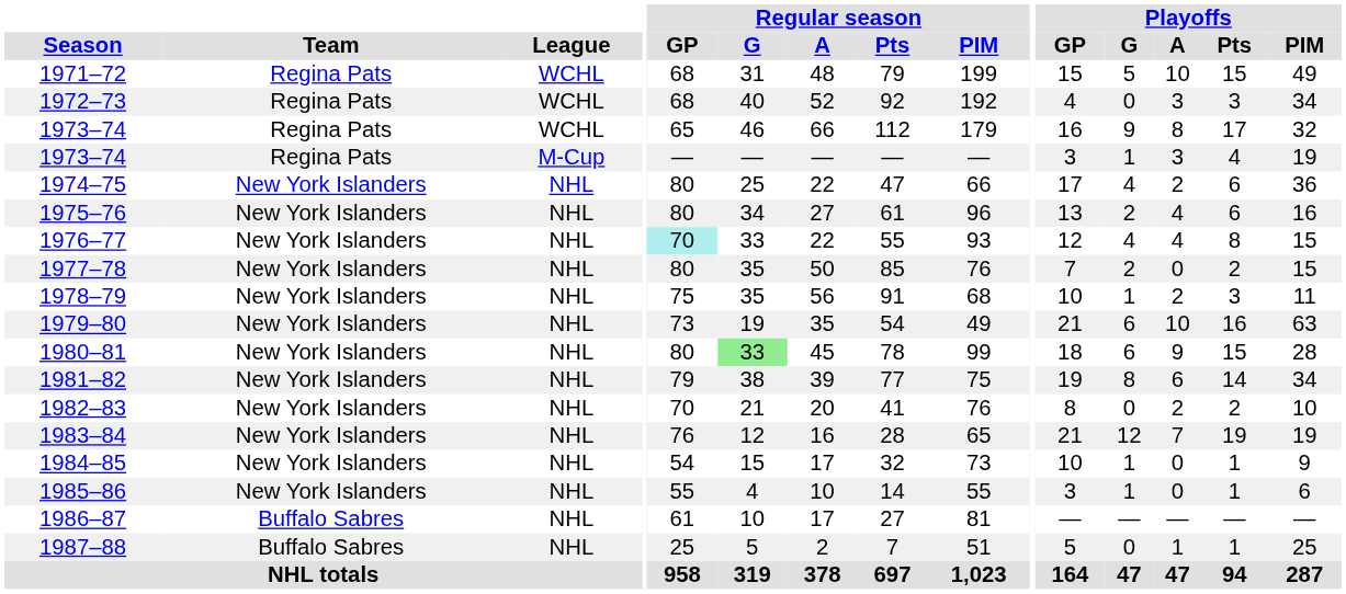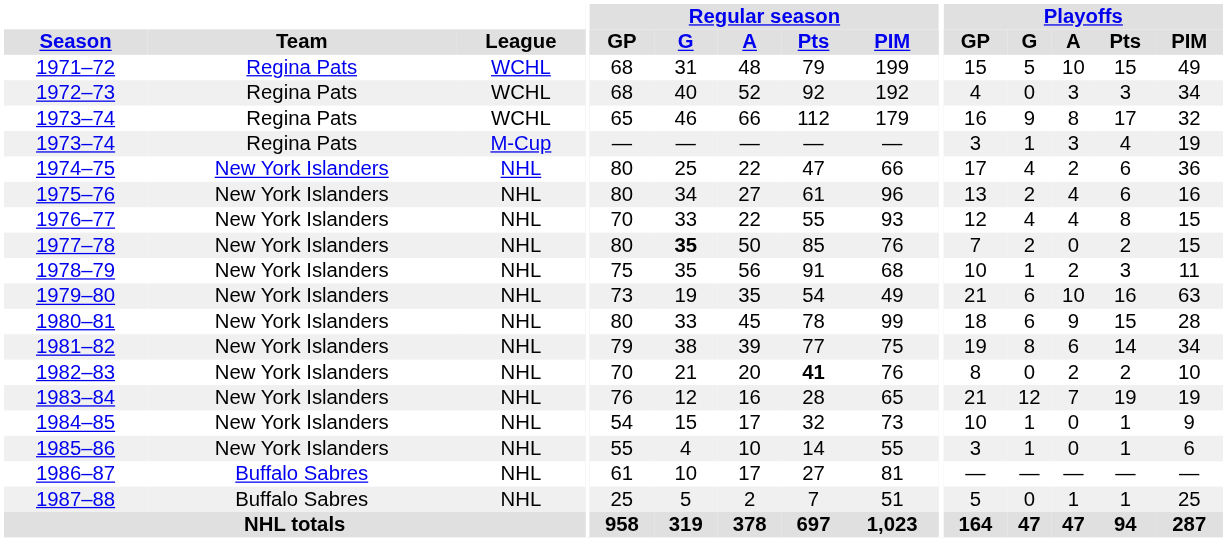1976–77 | Regular season / GP: paleturquoise background -> no background
1977–78 | Regular season / G: normal -> bold
1980–81 | Regular season / G: lightgreen background -> no background
1982–83 | Regular season / Pts: normal -> bold
